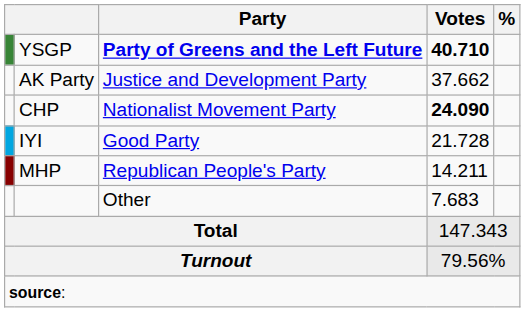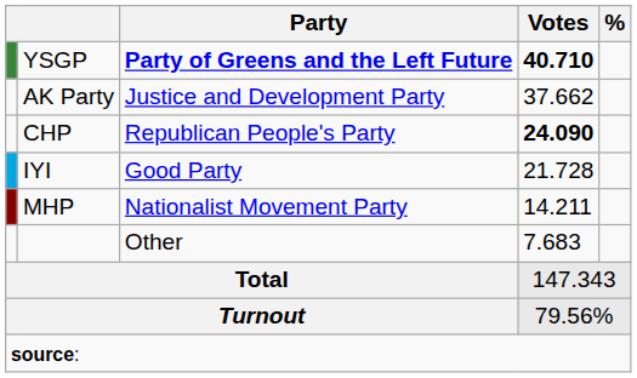CHP | Party: Nationalist Movement Party -> Republican People's Party
MHP | Party: Republican People's Party -> Nationalist Movement Party
